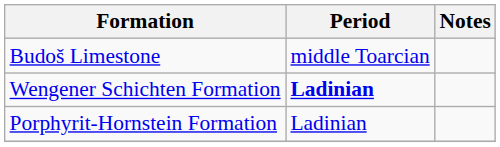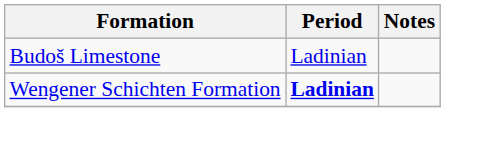Budoš Limestone | Period: middle Toarcian -> Ladinian
- row: Porphyrit-Hornstein Formation | Ladinian
